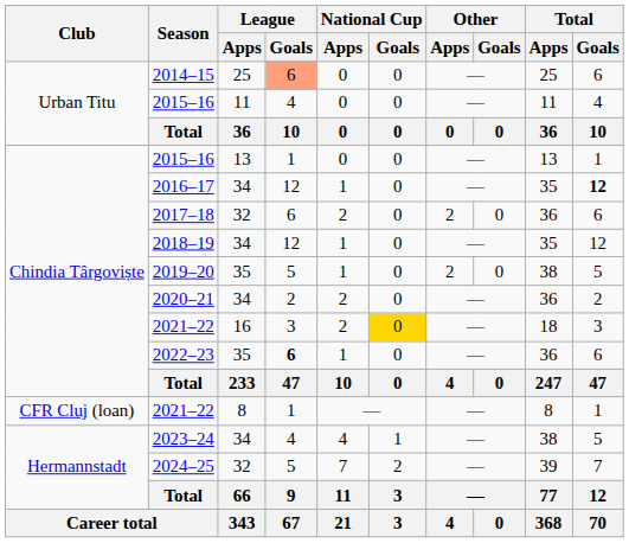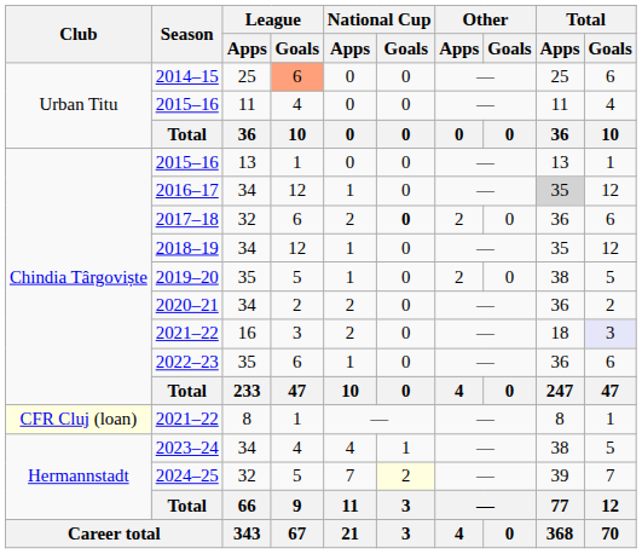2016–17 | Total / Apps: no background -> lightgrey background
2016–17 | Total / Goals: bold -> normal
2017–18 | National Cup / Goals: normal -> bold
2021–22 / 16 | National Cup / Goals: gold background -> no background
2021–22 / 16 | Total / Goals: no background -> lavender background
2022–23 | League / Goals: bold -> normal
2021–22 / 8 | Club: no background -> lightyellow background
2024–25 | National Cup / Goals: no background -> lightyellow background
